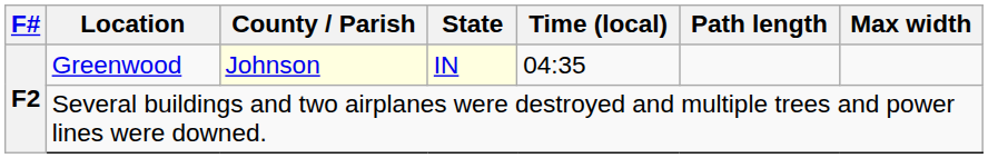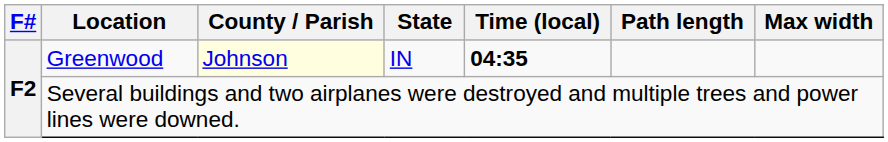Greenwood | State: lightyellow background -> no background
Greenwood | Time (local): normal -> bold
